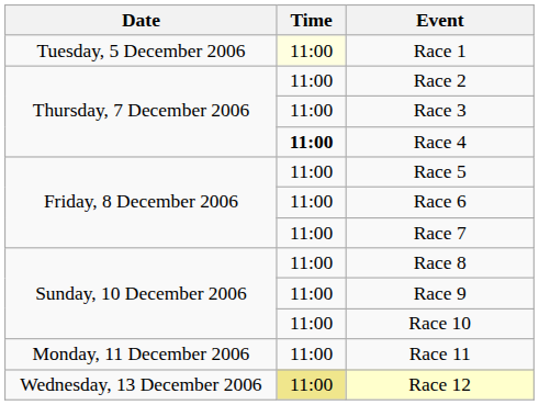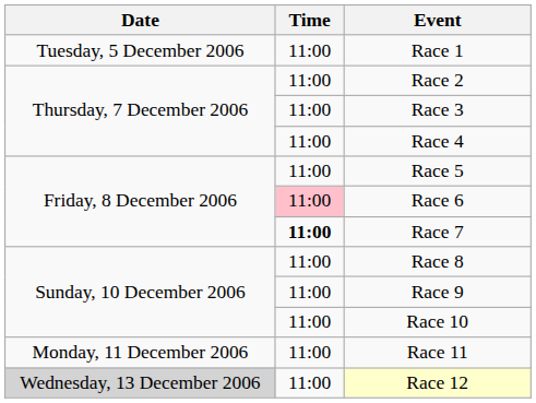Race 1 | Time: lightyellow background -> no background
Race 4 | Time: bold -> normal
Race 6 | Time: no background -> pink background
Race 7 | Time: normal -> bold
Race 12 | Date: no background -> lightgrey background
Race 12 | Time: khaki background -> no background
